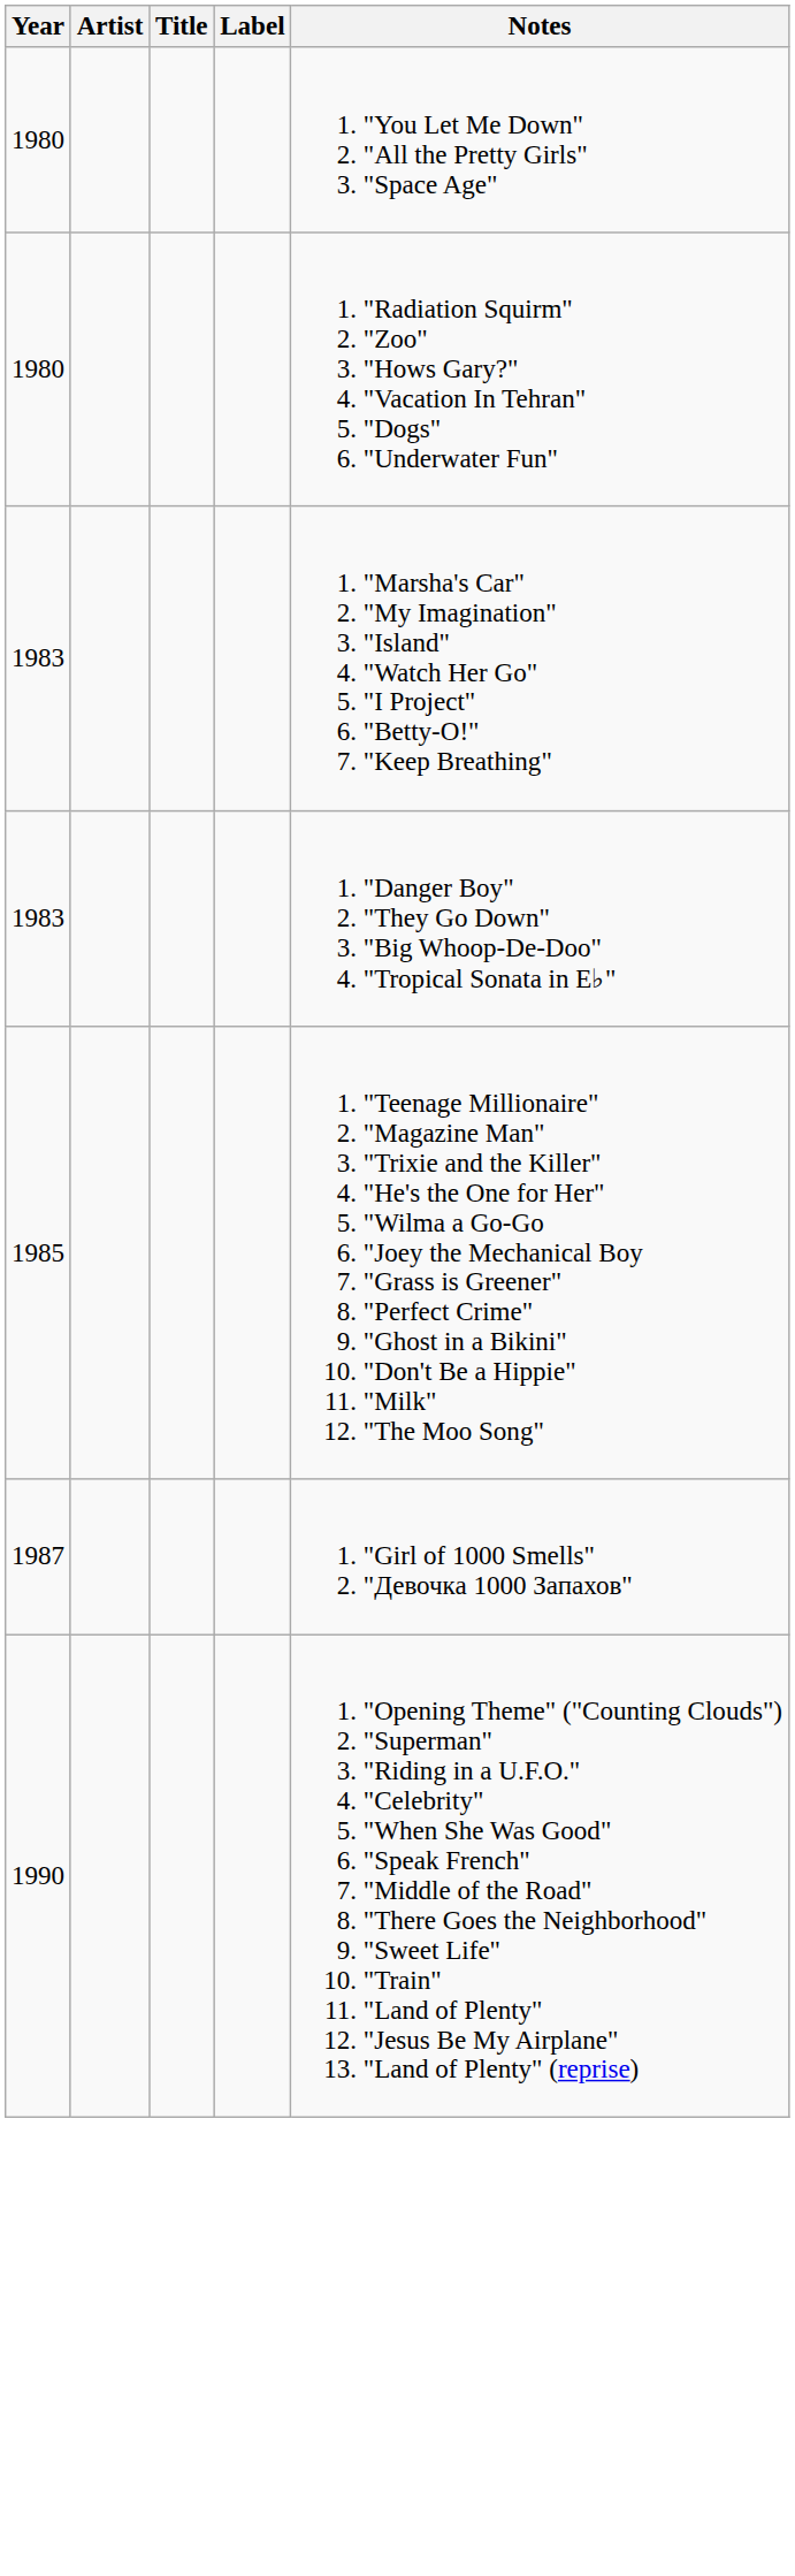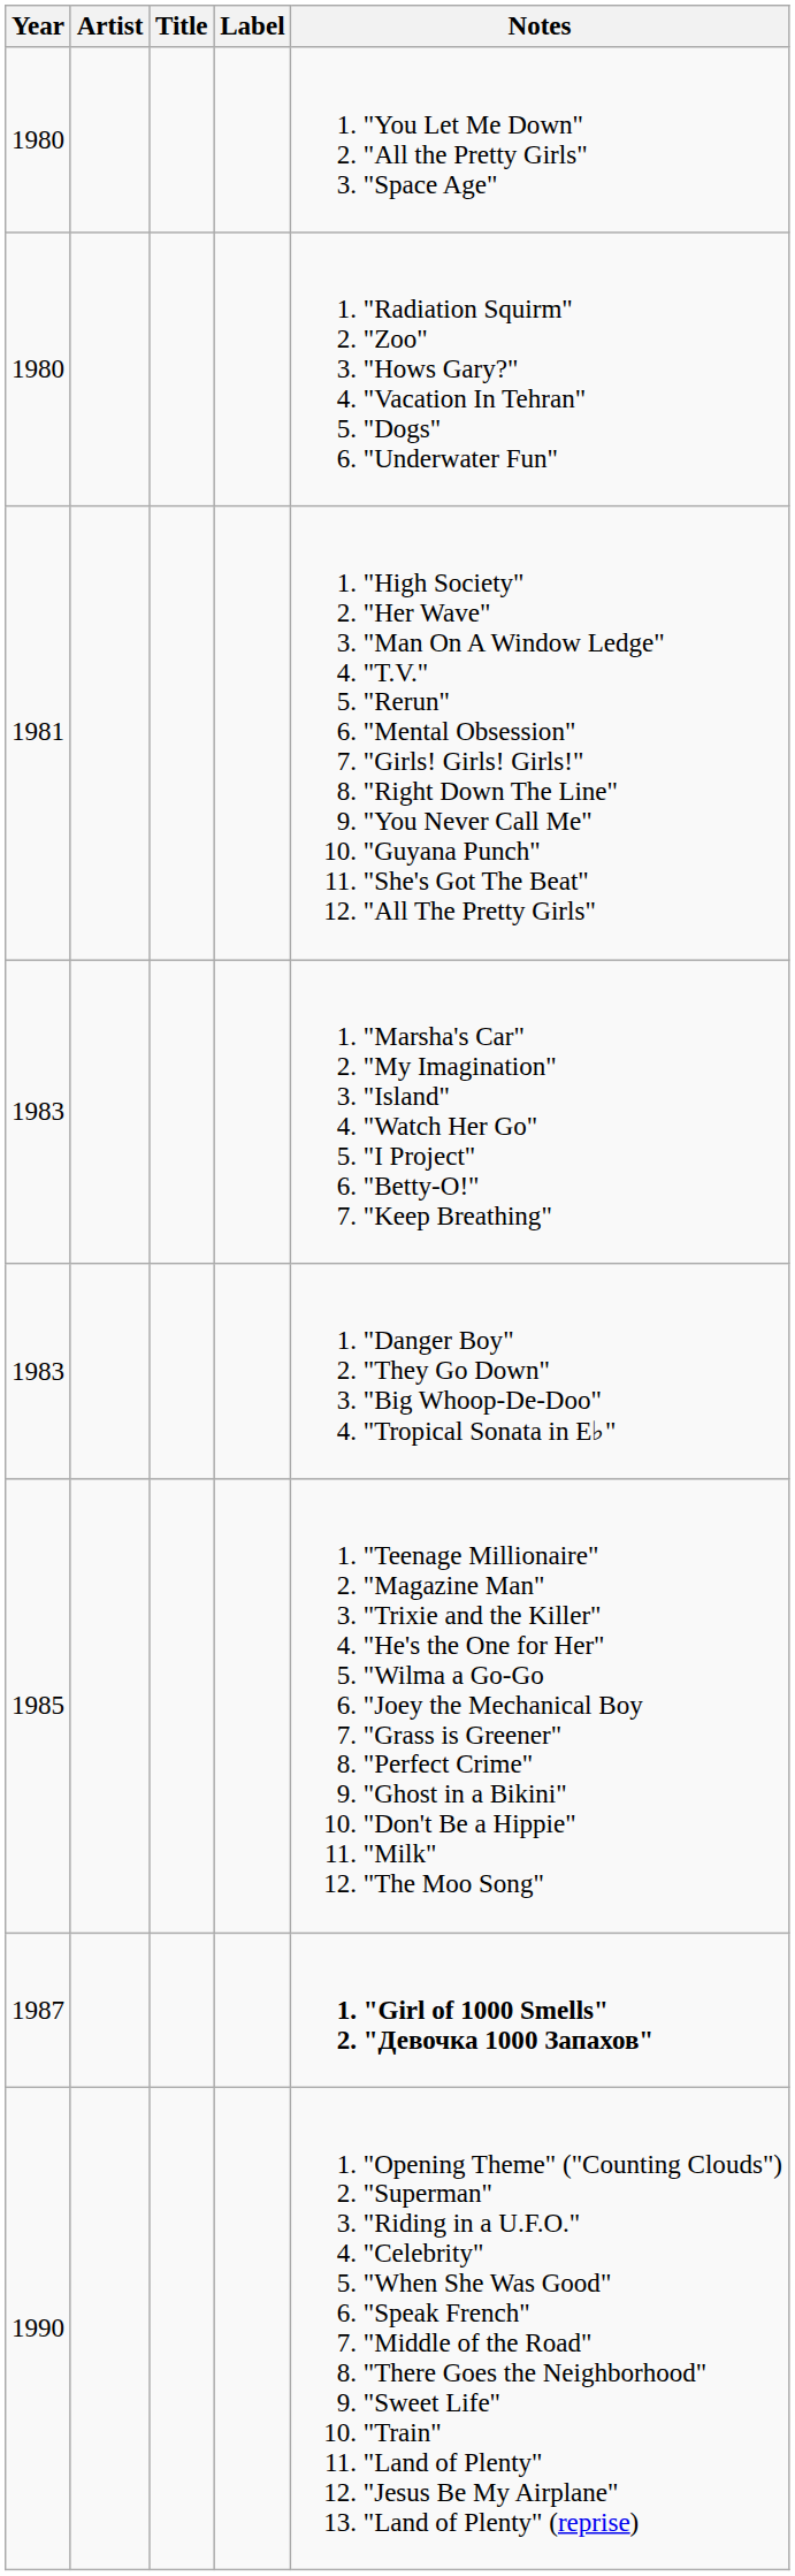+ row: 1981 | "High Society" "Her Wave" "Man On A Window Ledge" "T.V." "Rerun" "Mental Obsession" "Girls! Girls! Girls!" "Right Down The Line" "You Never Call Me" "Guyana Punch" "She's Got The Beat" "All The Pretty Girls"
1987 | Notes: normal -> bold
